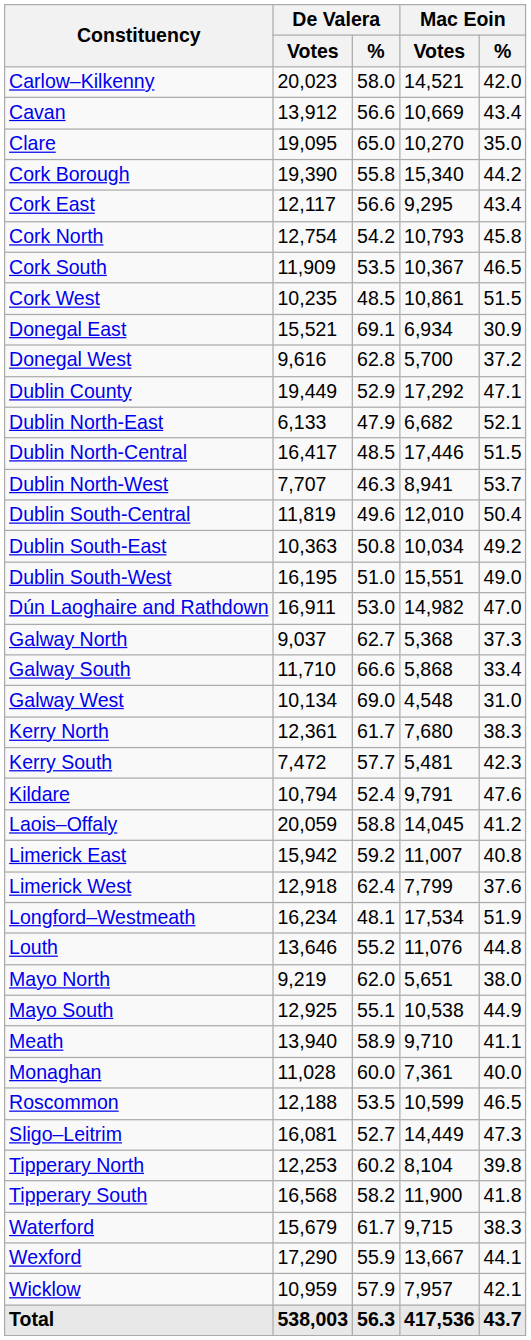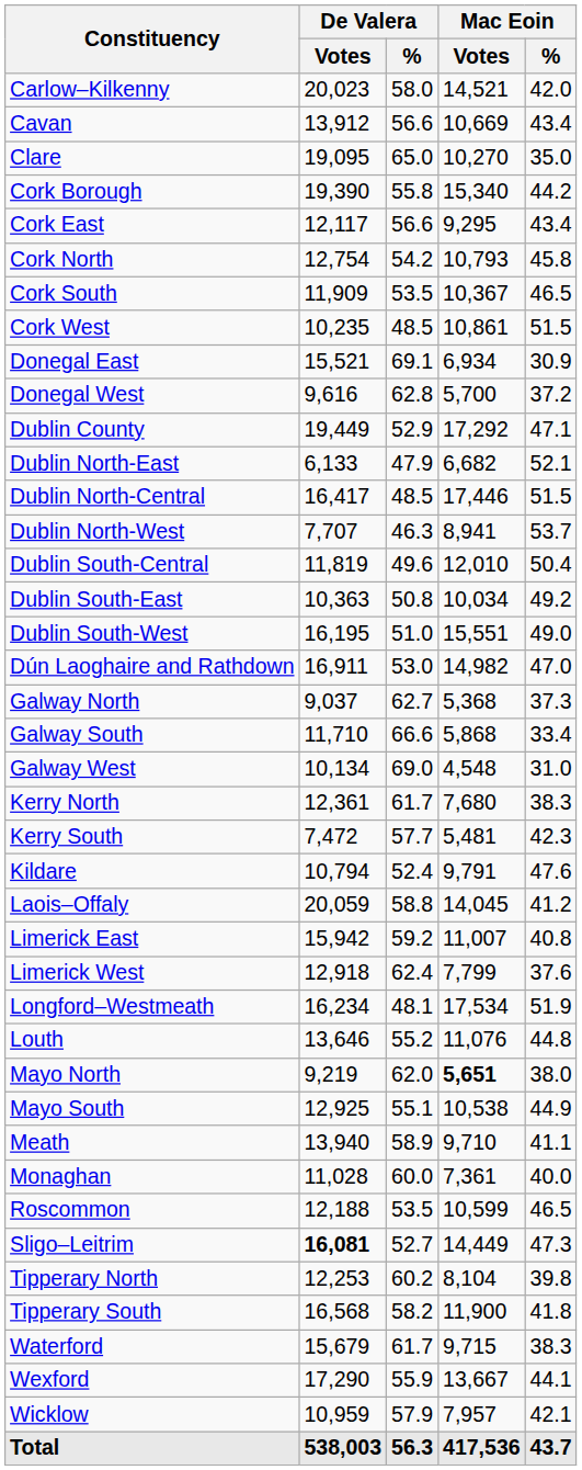Mayo North | Mac Eoin / Votes: normal -> bold
Sligo–Leitrim | De Valera / Votes: normal -> bold
